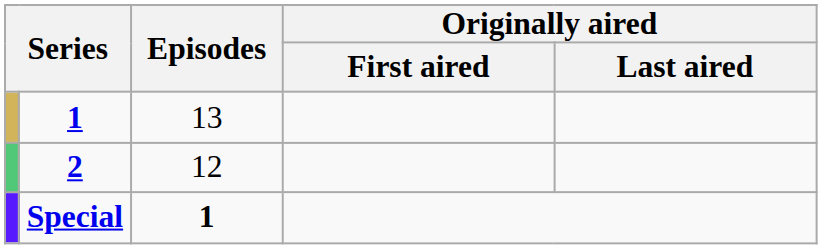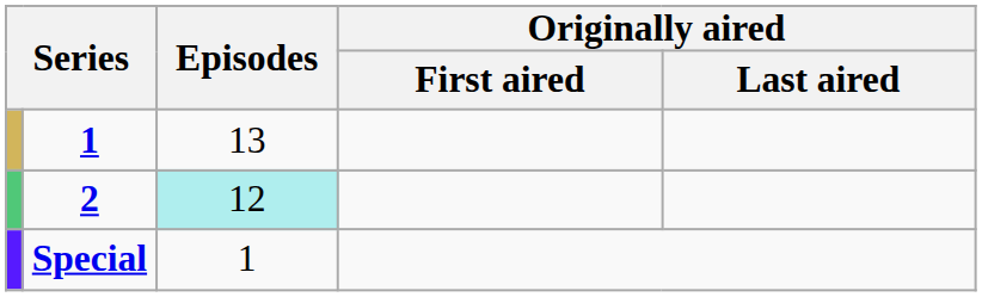2 | Episodes: no background -> paleturquoise background
Special | Episodes: bold -> normal
